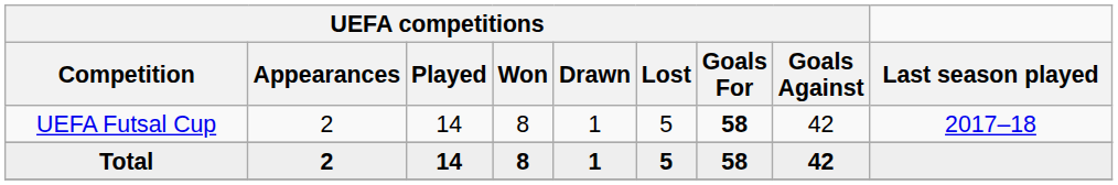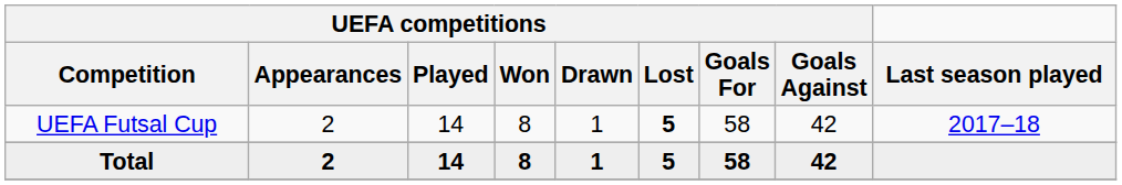UEFA Futsal Cup | UEFA competitions / Lost: normal -> bold
UEFA Futsal Cup | UEFA competitions / Goals For: bold -> normal
